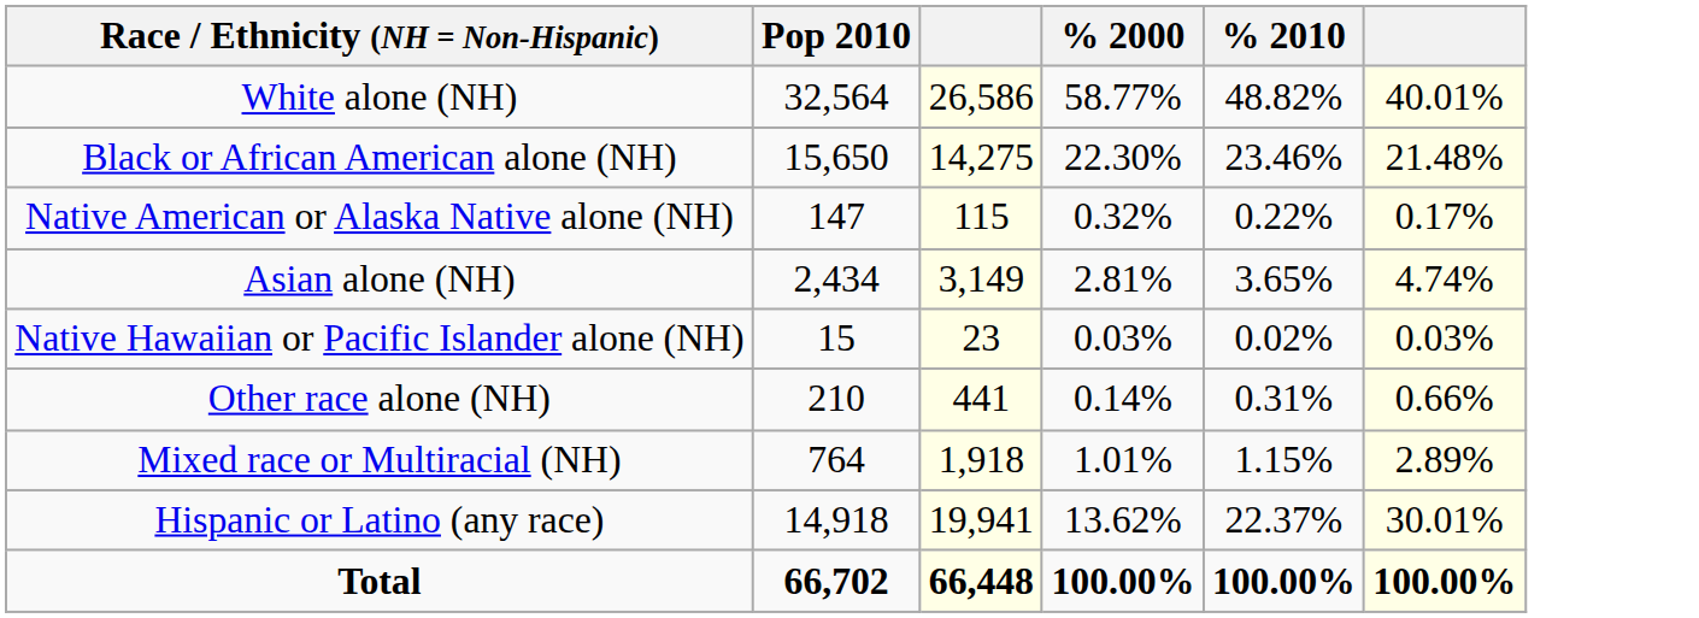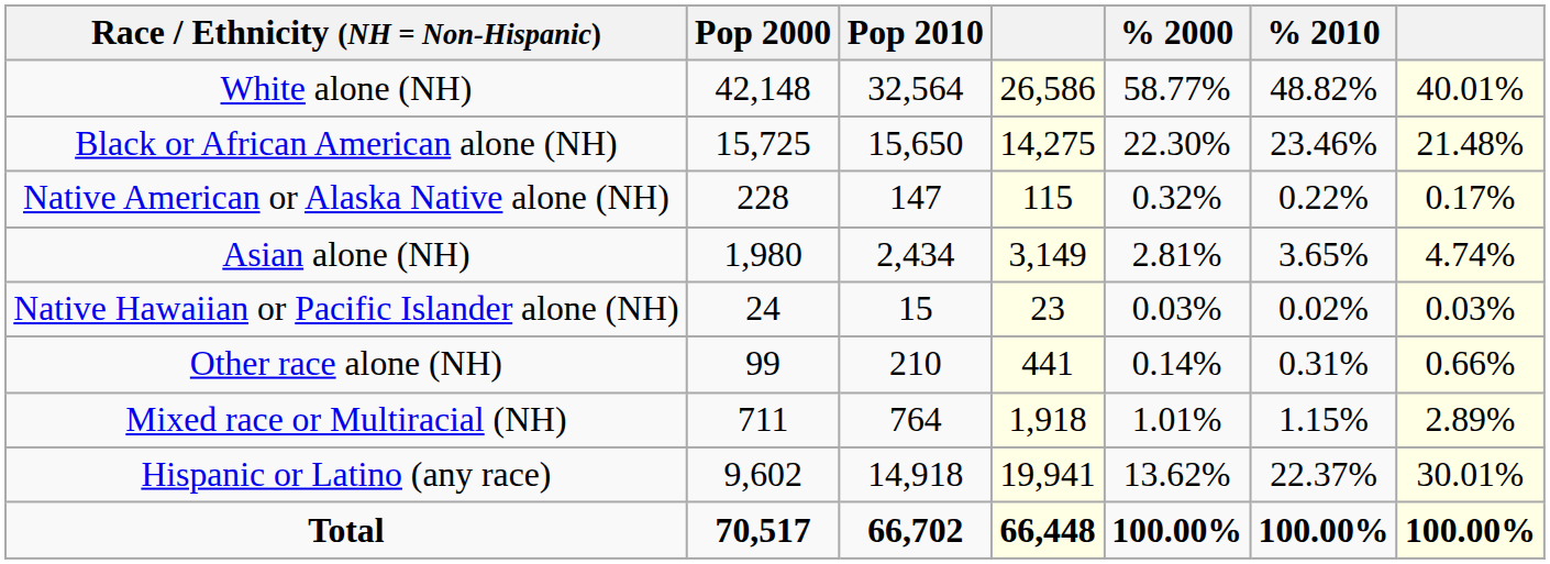+ column: Pop 2000 | 42,148 | 15,725 | 228 | 1,980 | 24 | 99 | 711 | 9,602 | 70,517
